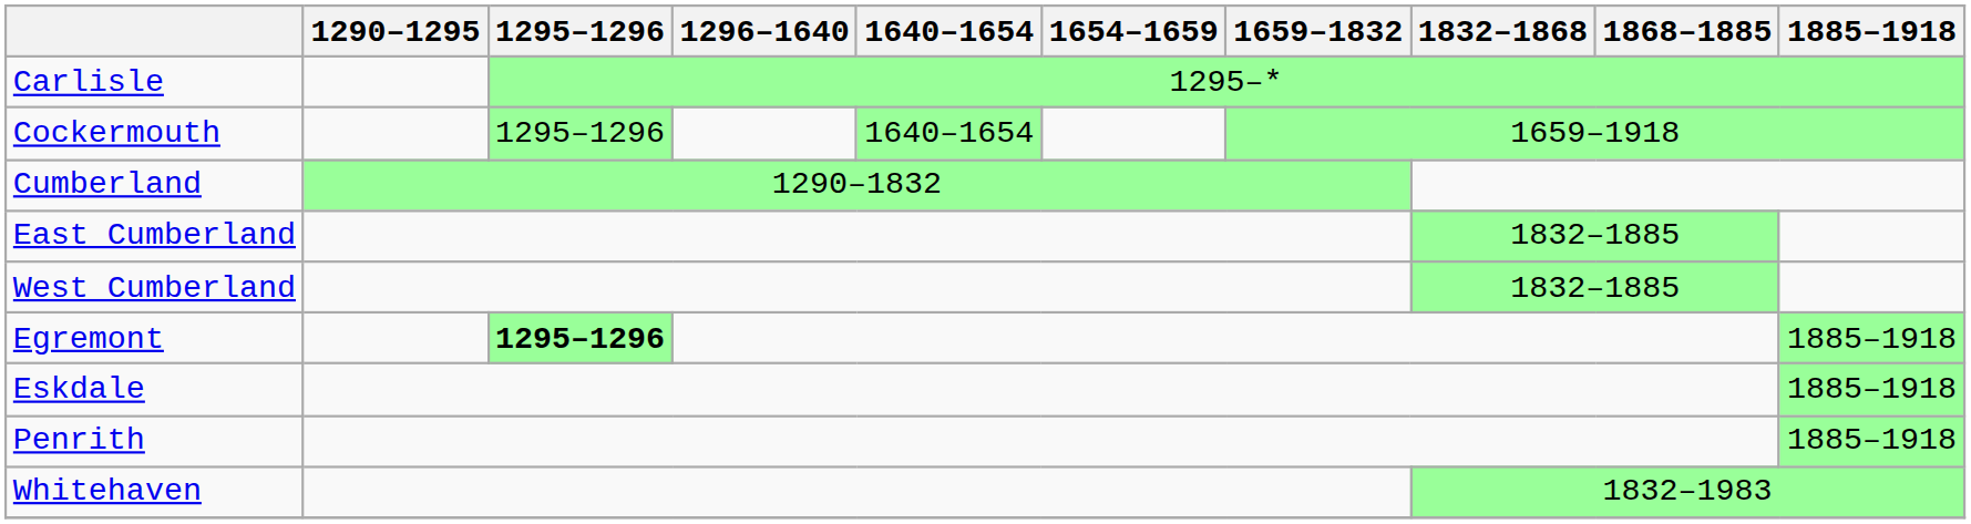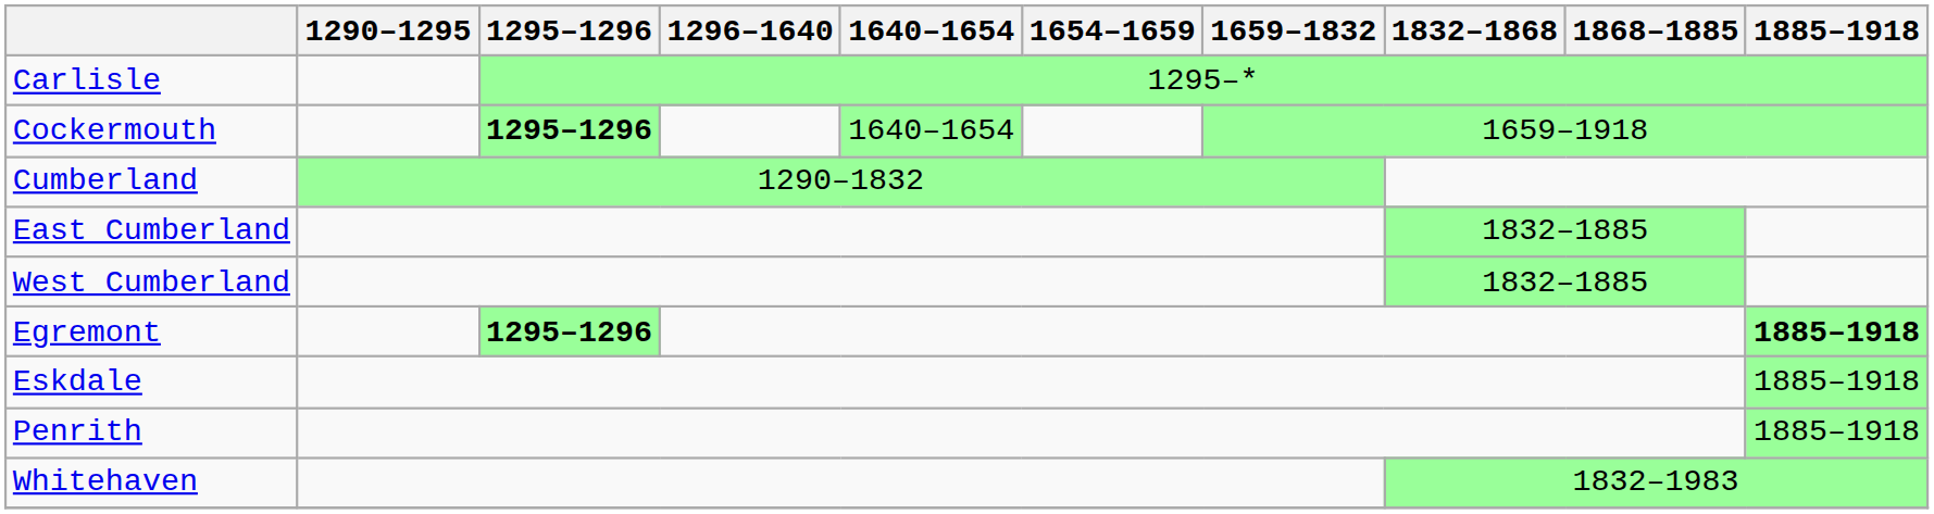Cockermouth | 1295–1296: normal -> bold
Egremont | 1885–1918: normal -> bold
